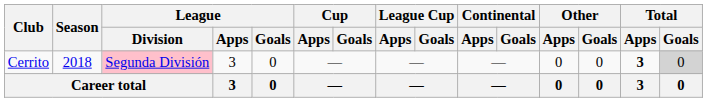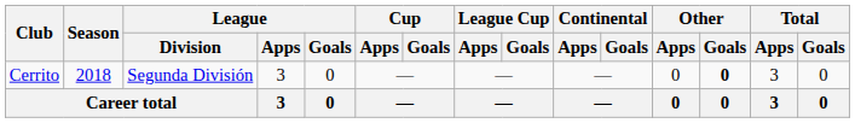Cerrito | League / Division: pink background -> no background
Cerrito | Other / Goals: normal -> bold
Cerrito | Total / Apps: bold -> normal
Cerrito | Total / Goals: lightgrey background -> no background
